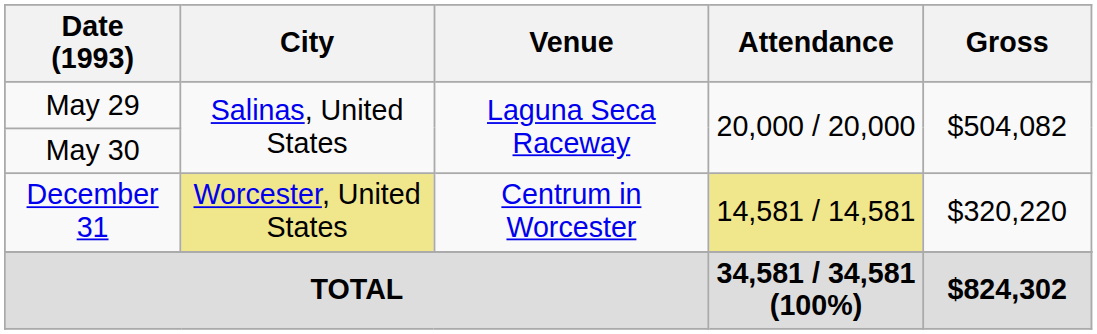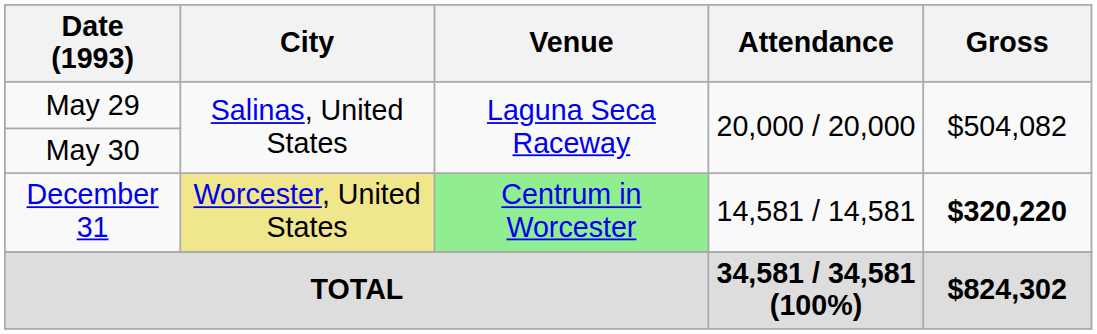December 31 | Venue: no background -> lightgreen background
December 31 | Attendance: khaki background -> no background
December 31 | Gross: normal -> bold
